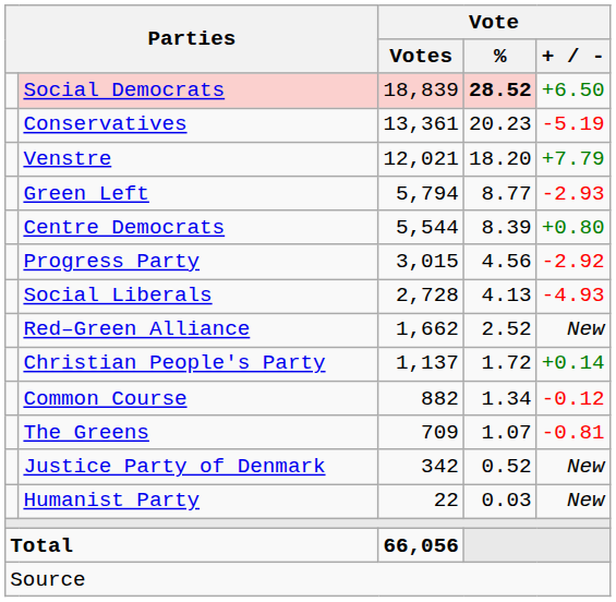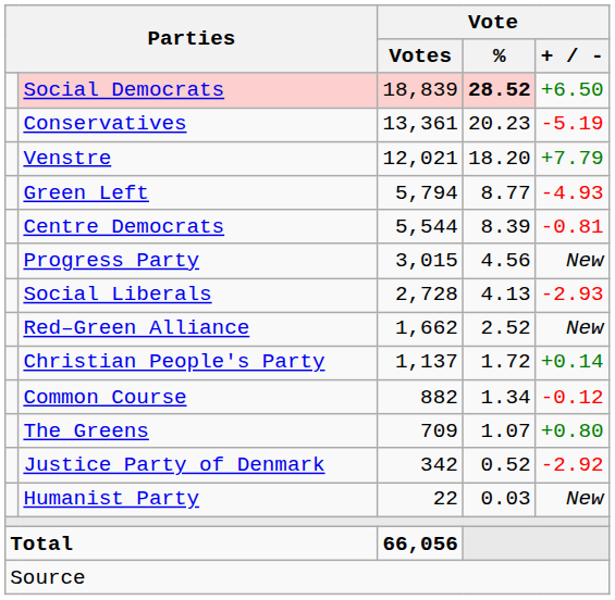Green Left | Vote / + / -: -2.93 -> -4.93
Centre Democrats | Vote / + / -: +0.80 -> -0.81
Progress Party | Vote / + / -: -2.92 -> New
Social Liberals | Vote / + / -: -4.93 -> -2.93
The Greens | Vote / + / -: -0.81 -> +0.80
Justice Party of Denmark | Vote / + / -: New -> -2.92
